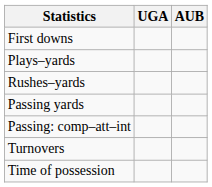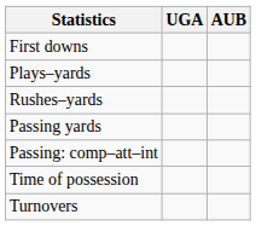rows swapped: Turnovers <-> Time of possession
